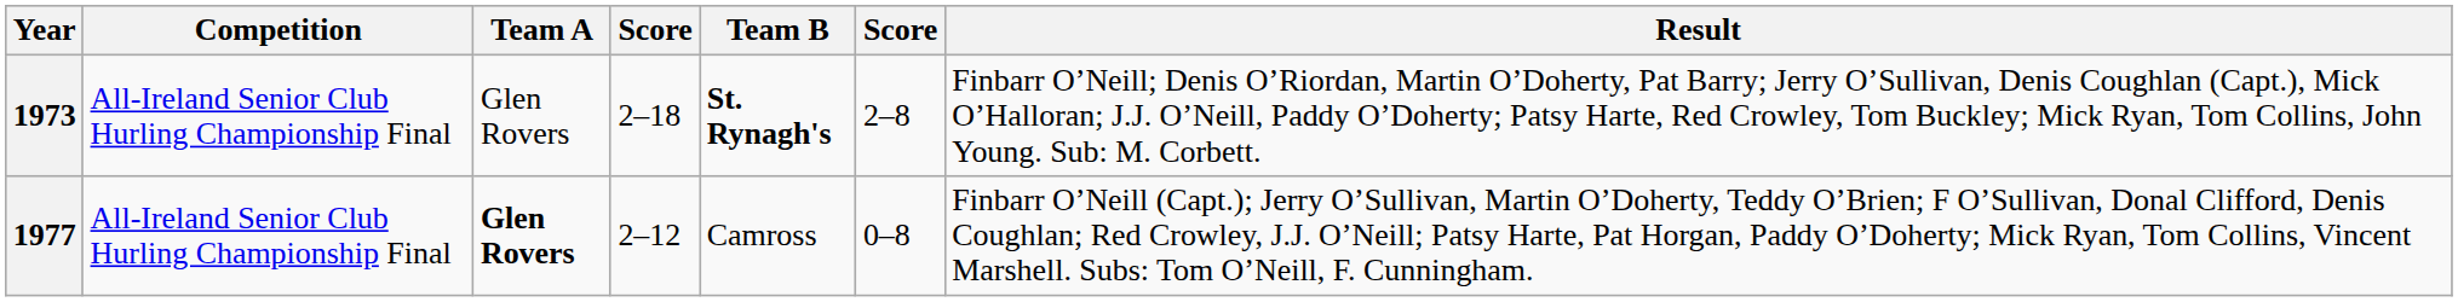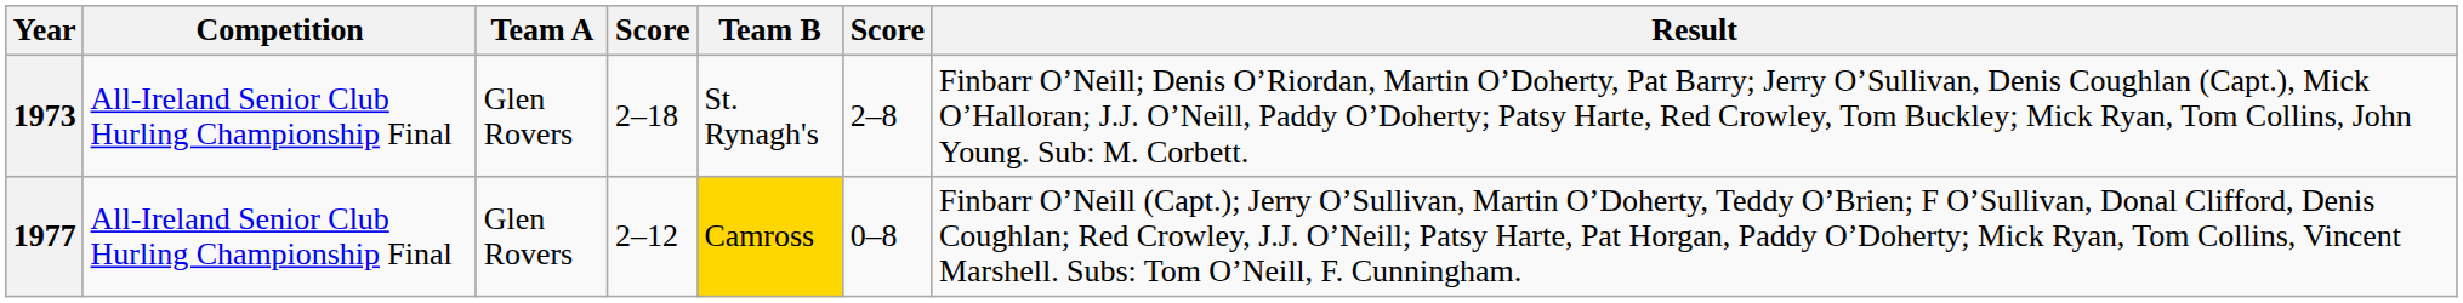row 2 | Team B: bold -> normal
row 3 | Team A: bold -> normal
row 3 | Team B: no background -> gold background
